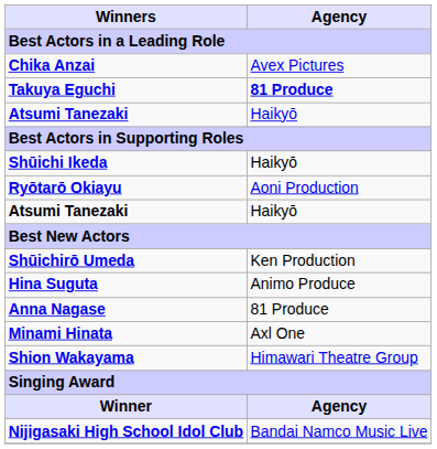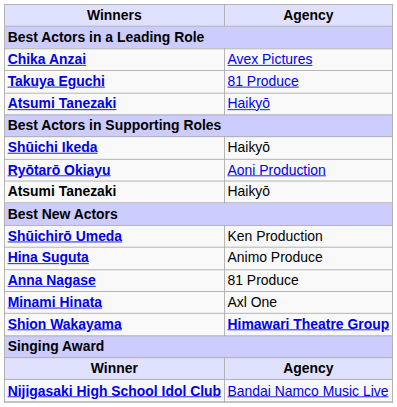Takuya Eguchi | Agency: bold -> normal
Shion Wakayama | Agency: normal -> bold
